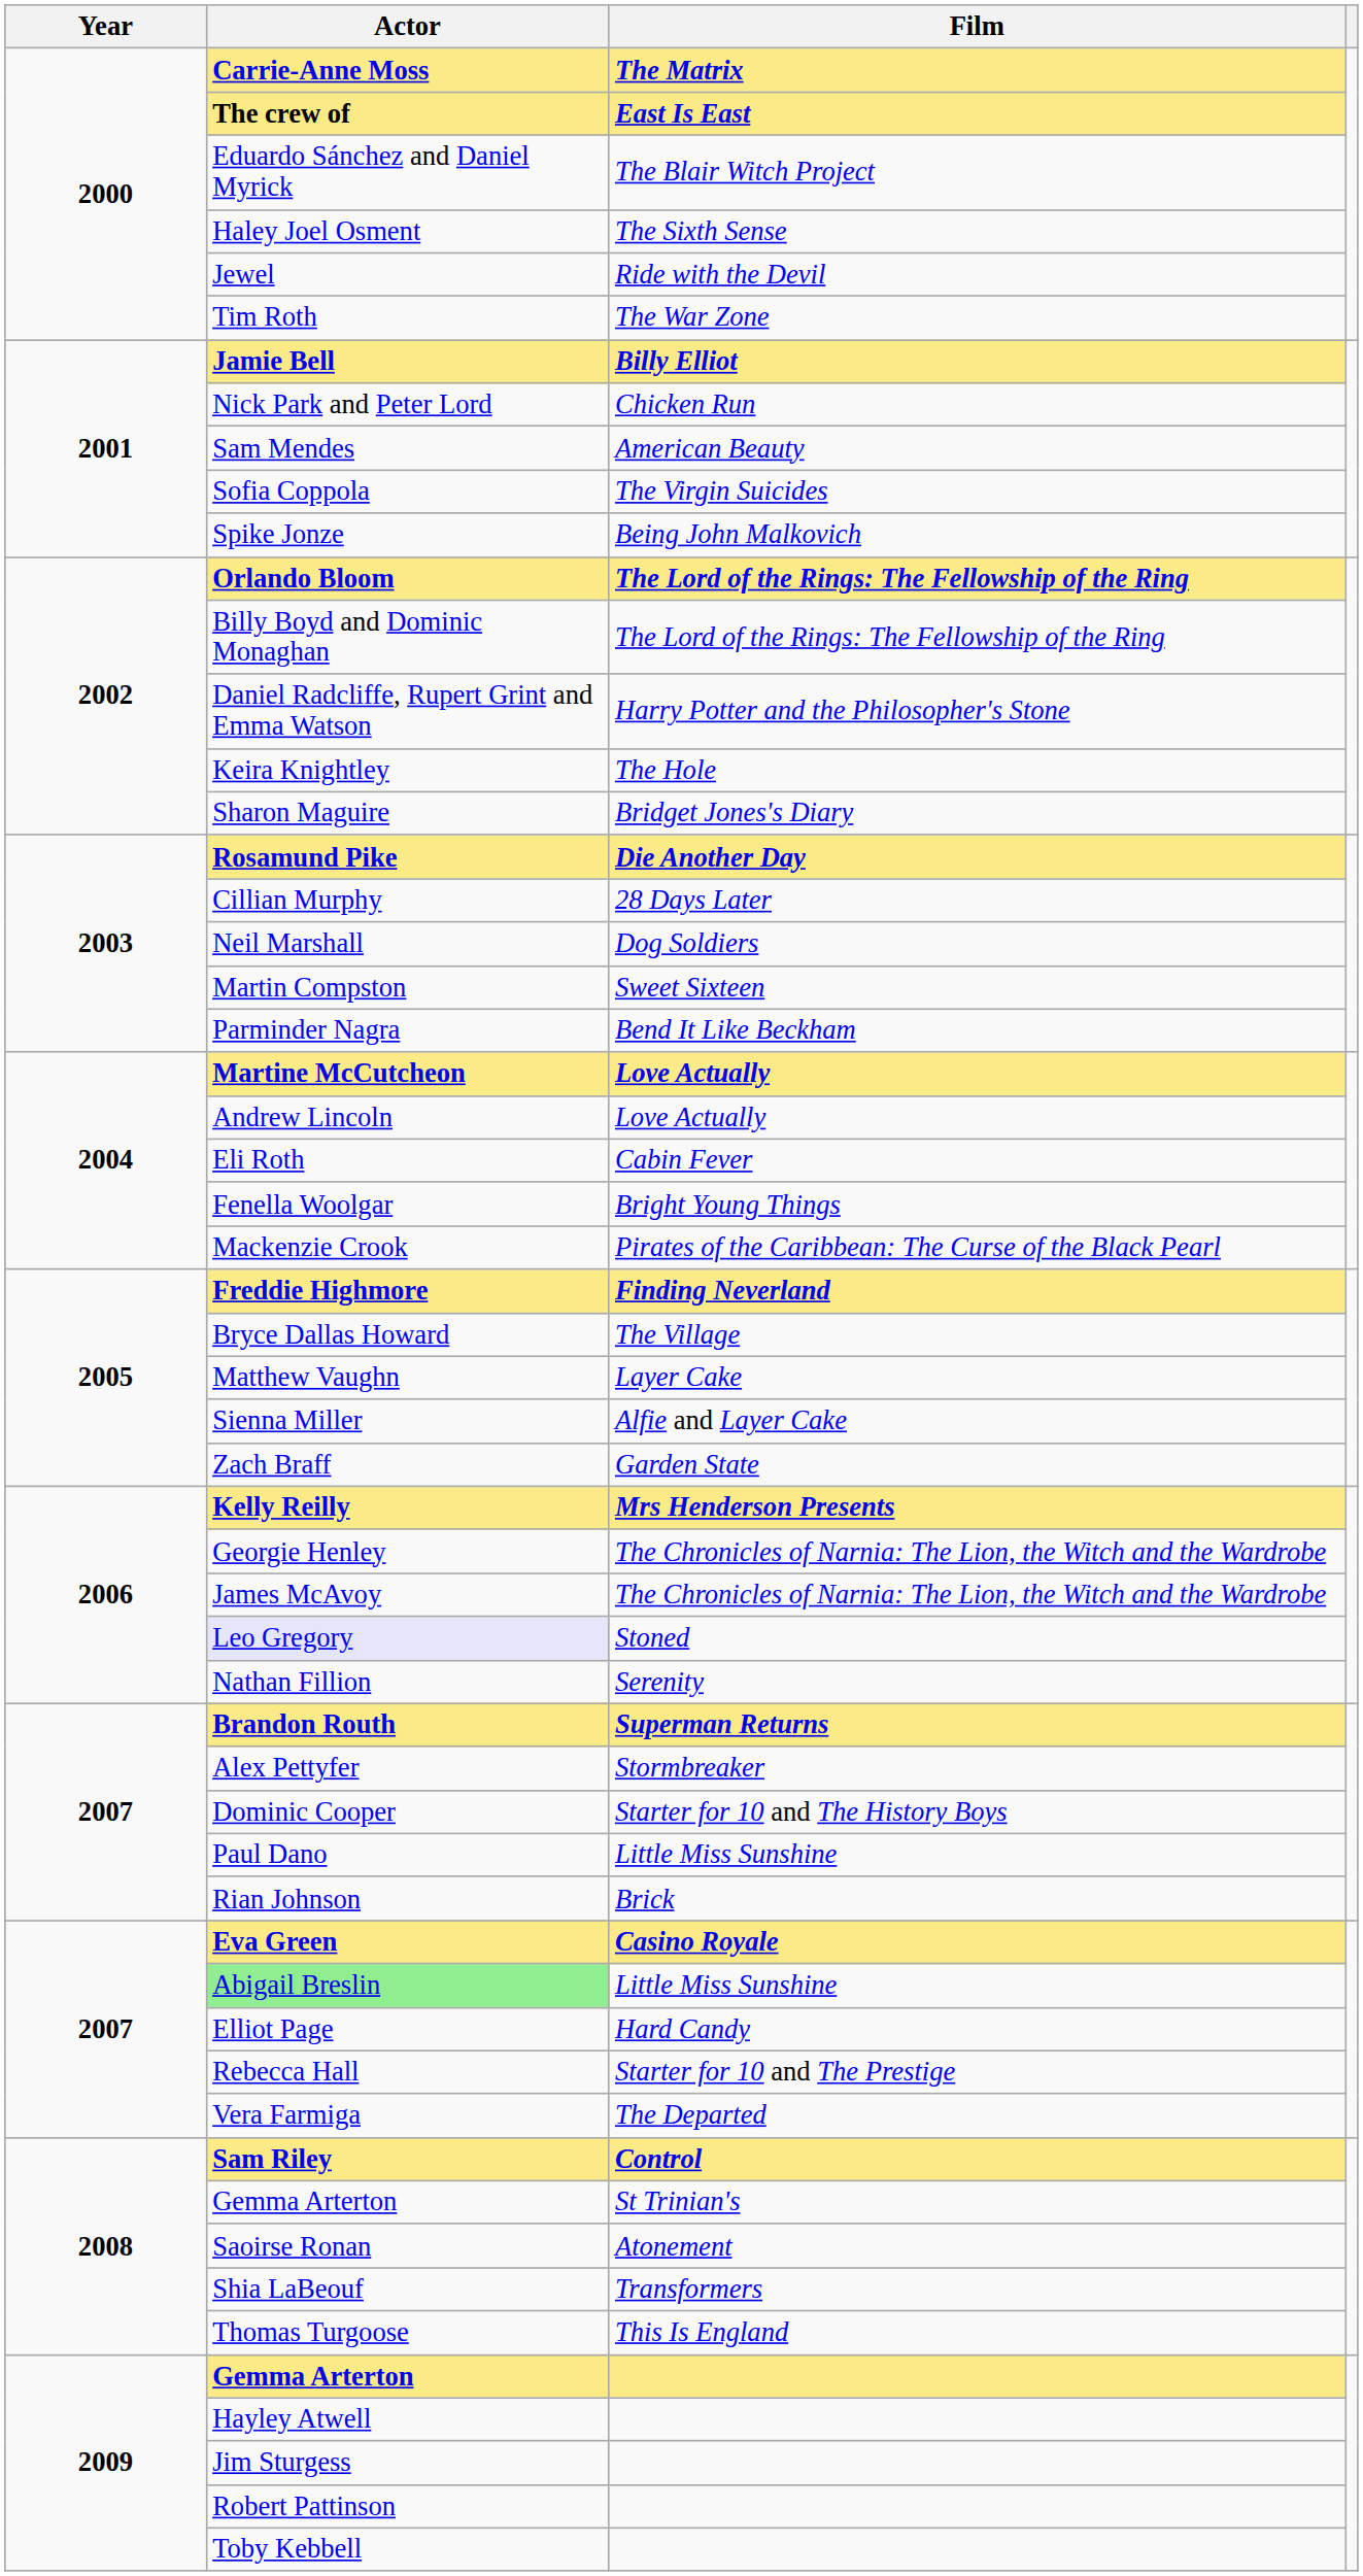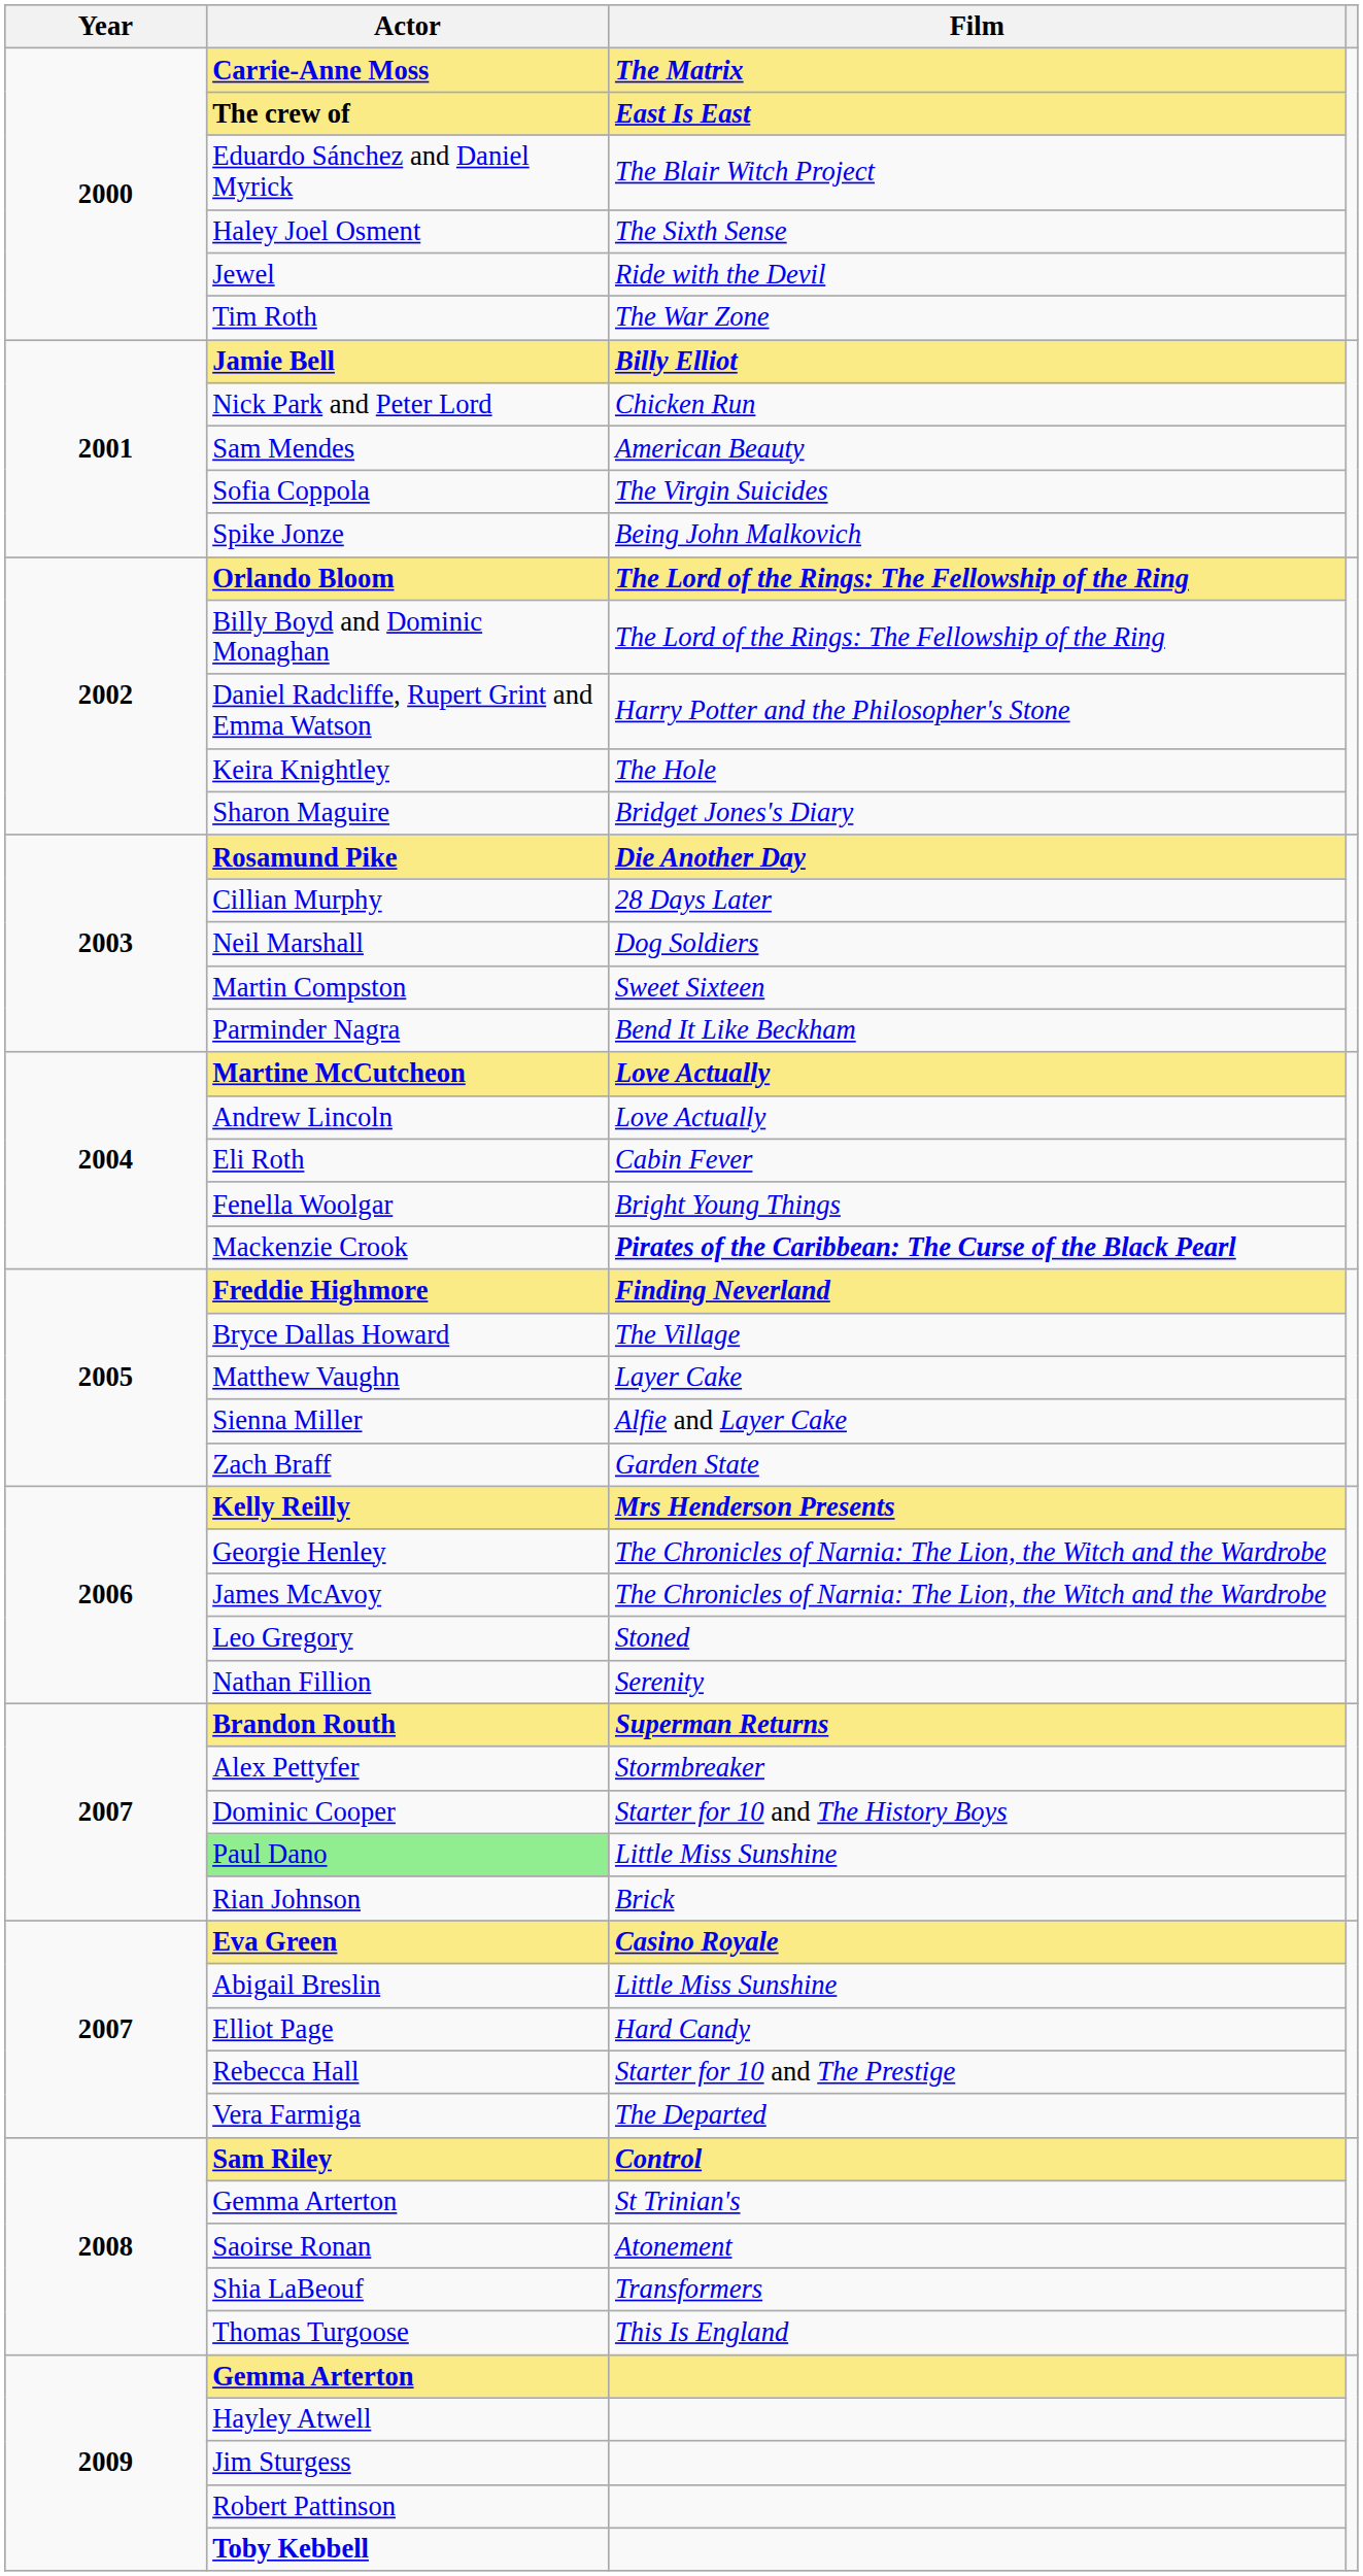Mackenzie Crook | Film: normal -> bold
Leo Gregory | Actor: lavender background -> no background
Paul Dano | Actor: no background -> lightgreen background
Abigail Breslin | Actor: lightgreen background -> no background
Toby Kebbell | Actor: normal -> bold
